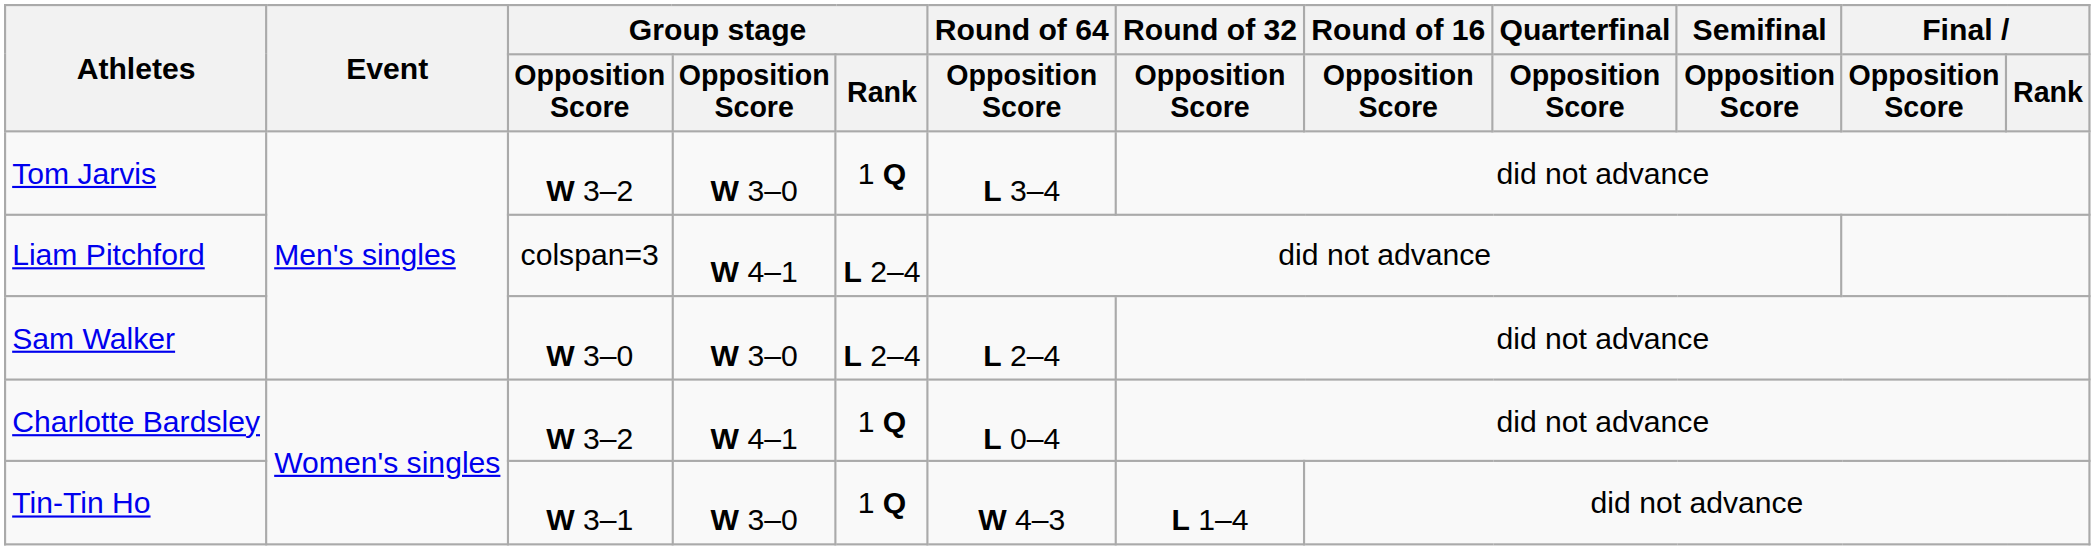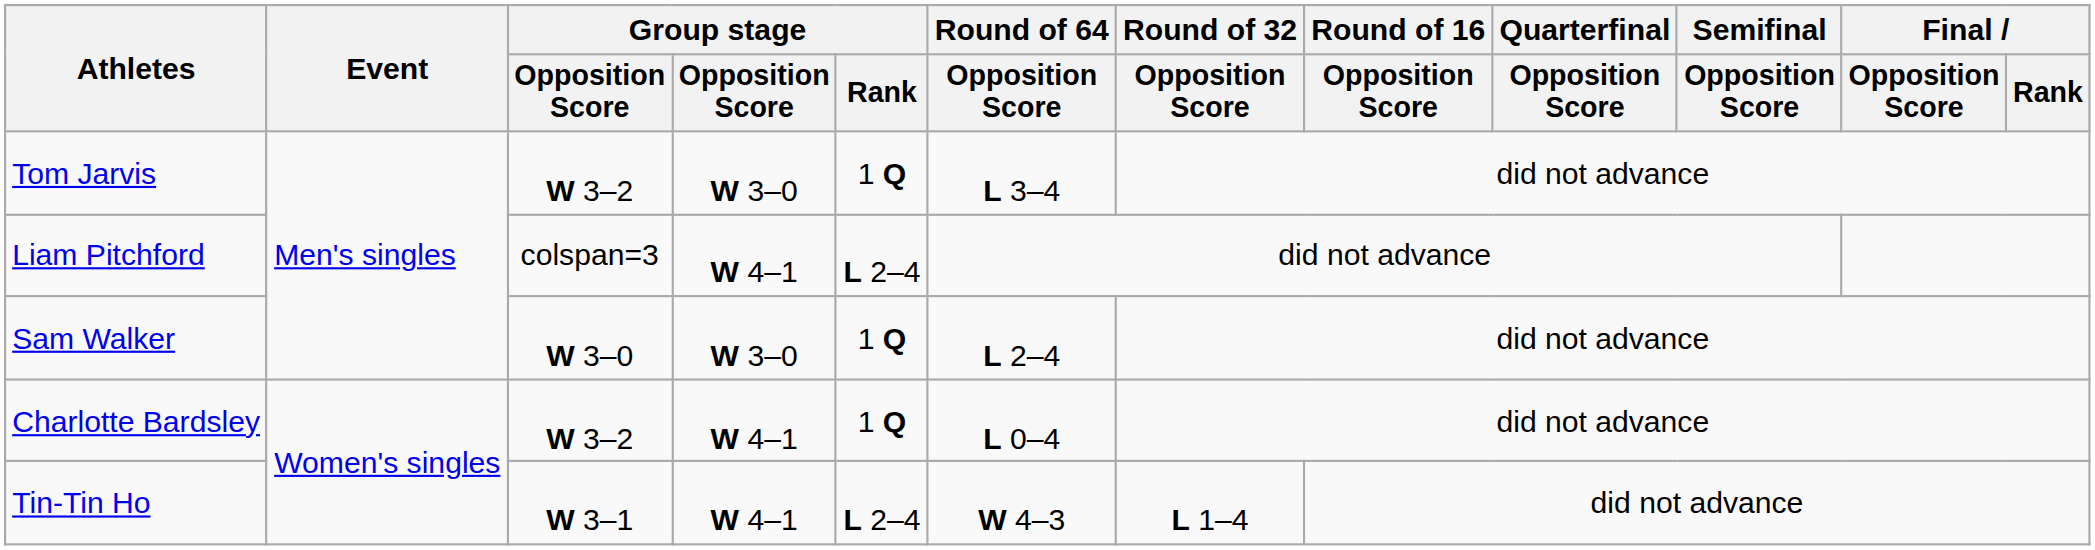Sam Walker | Group stage / Rank: L 2–4 -> 1 Q
Tin-Tin Ho | column 4: W 3–0 -> W 4–1
Tin-Tin Ho | Group stage / Rank: 1 Q -> L 2–4
